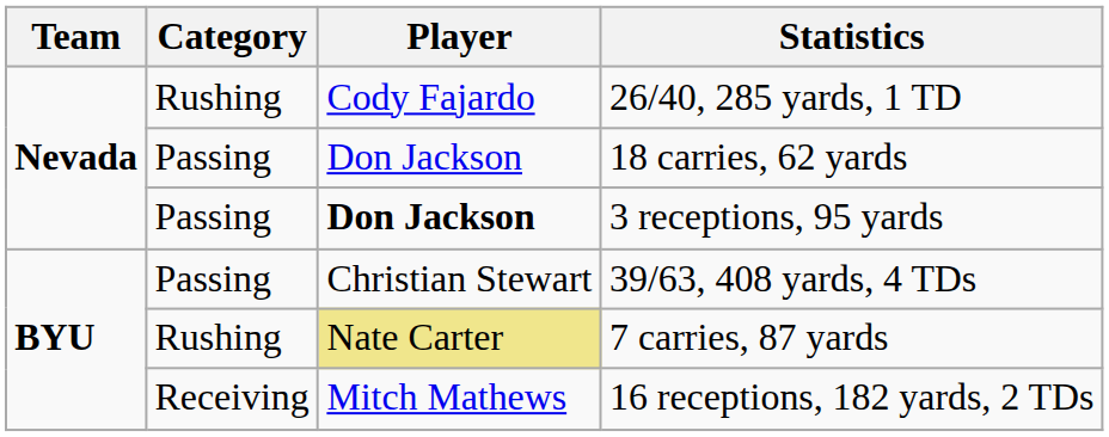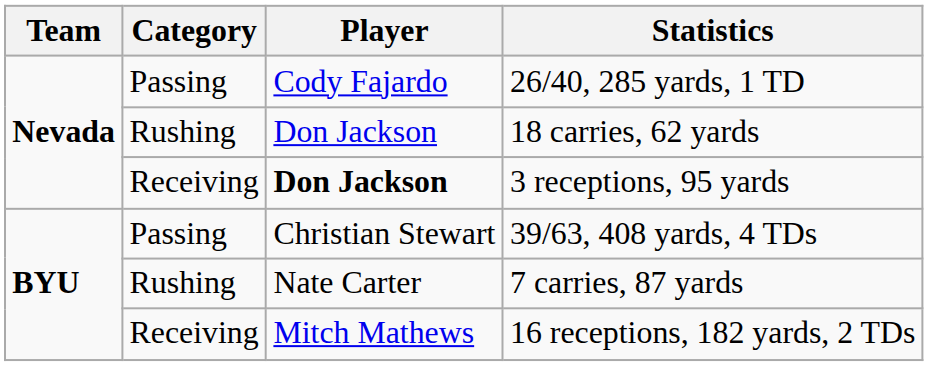26/40, 285 yards, 1 TD | Category: Rushing -> Passing
18 carries, 62 yards | Category: Passing -> Rushing
3 receptions, 95 yards | Category: Passing -> Receiving
7 carries, 87 yards | Player: khaki background -> no background
